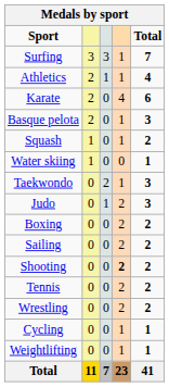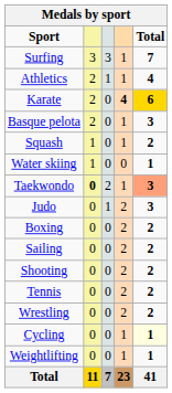Karate | column 4: normal -> bold
Karate | Total: no background -> gold background
Taekwondo | column 2: normal -> bold
Taekwondo | Total: no background -> lightsalmon background
Shooting | column 4: bold -> normal
Cycling | Total: no background -> lightyellow background
